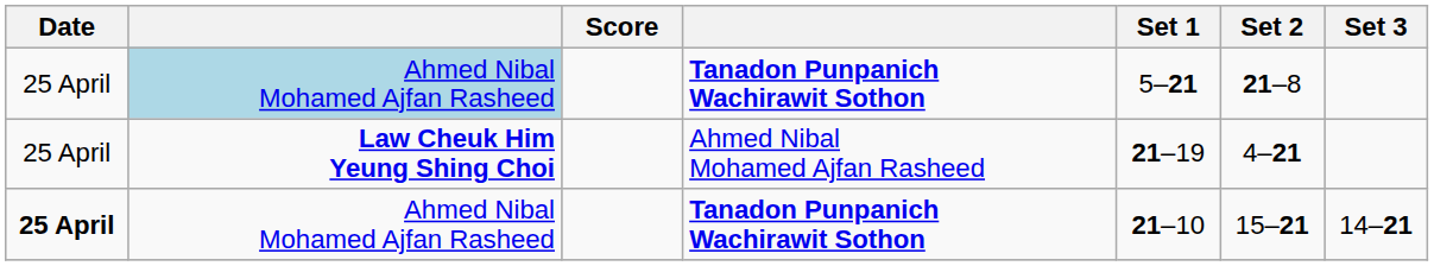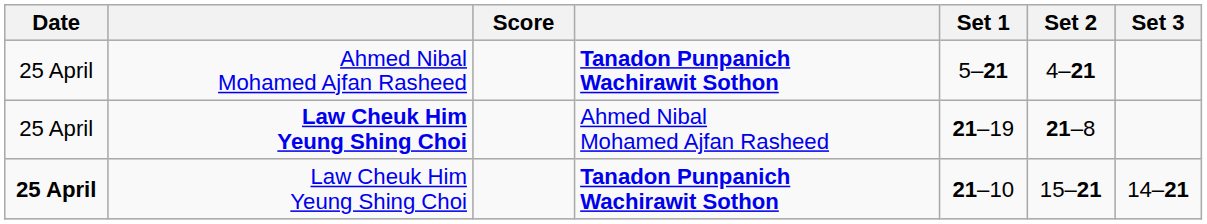row 2 | column 2: lightblue background -> no background
row 2 | Set 2: 21–8 -> 4–21
row 3 | Set 2: 4–21 -> 21–8
row 4 | column 2: Ahmed Nibal Mohamed Ajfan Rasheed -> Law Cheuk Him Yeung Shing Choi
